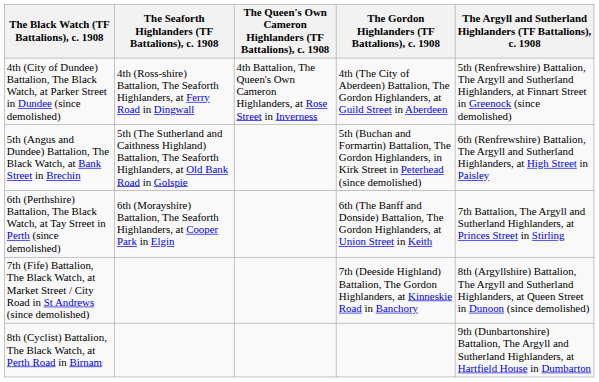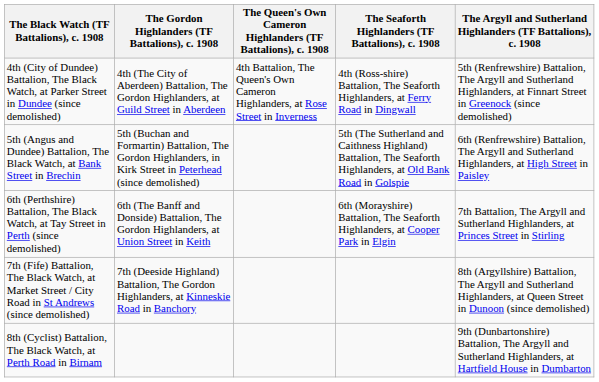columns swapped: The Seaforth Highlanders (TF Battalions), c. 1908 <-> The Gordon Highlanders (TF Battalions), c. 1908
